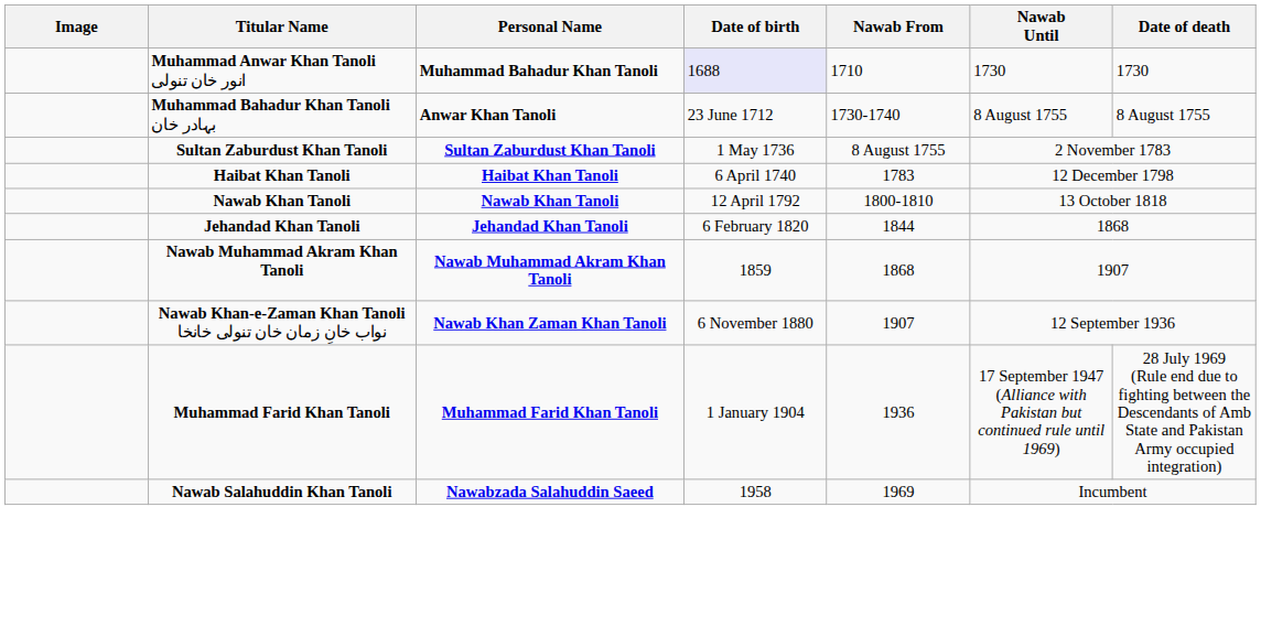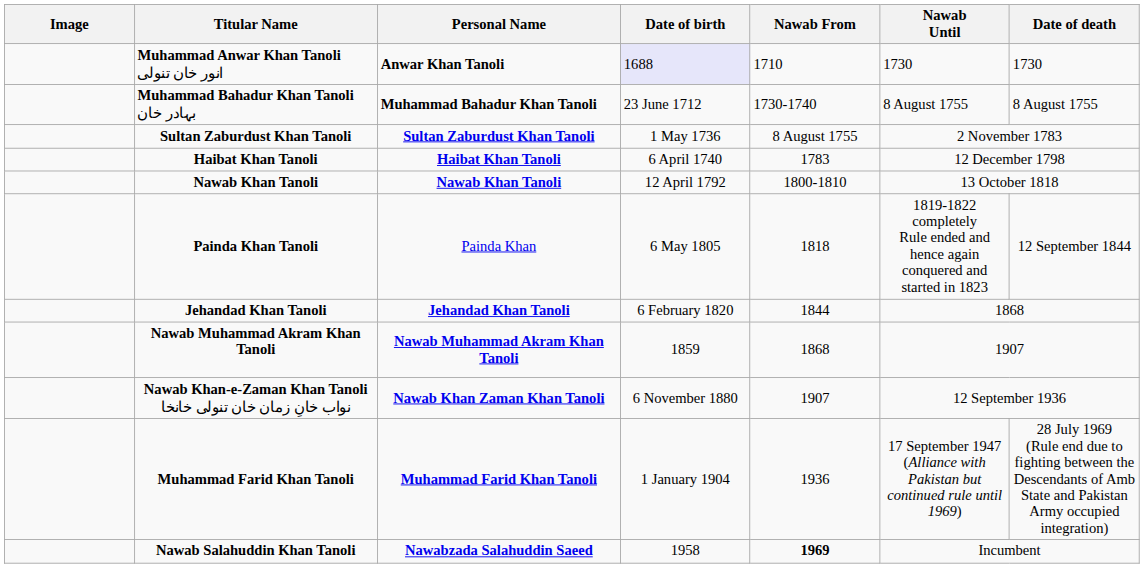Muhammad Anwar Khan Tanoli انور خان تنولی | Personal Name: Muhammad Bahadur Khan Tanoli -> Anwar Khan Tanoli
Muhammad Bahadur Khan Tanoli بہادر خان | Personal Name: Anwar Khan Tanoli -> Muhammad Bahadur Khan Tanoli
+ row: Painda Khan Tanoli | Painda Khan | 6 May 1805 | 1818 | 1819-1822 completely Rule ended and hence again conquered and started in 1823 | 12 September 1844
Nawab Salahuddin Khan Tanoli | Nawab From: normal -> bold
